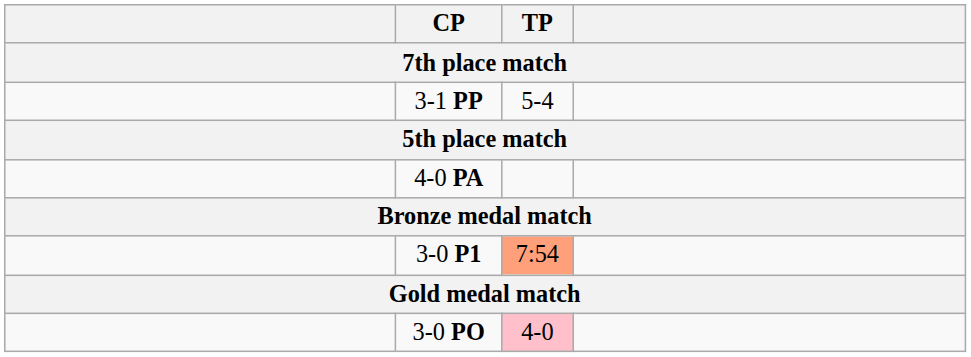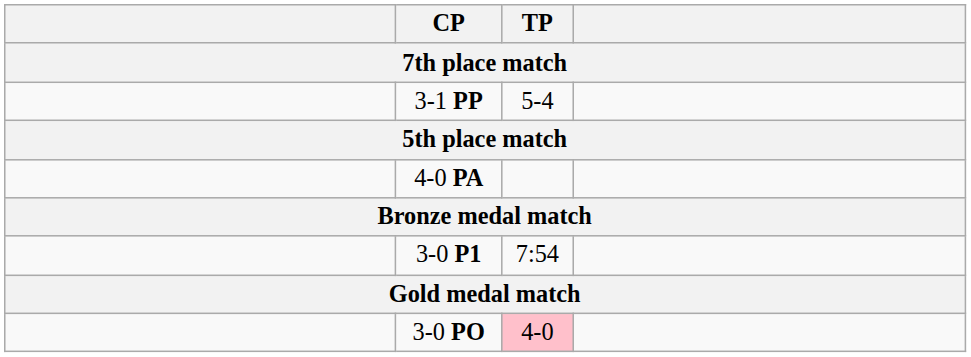3-0 P1 | TP: lightsalmon background -> no background
